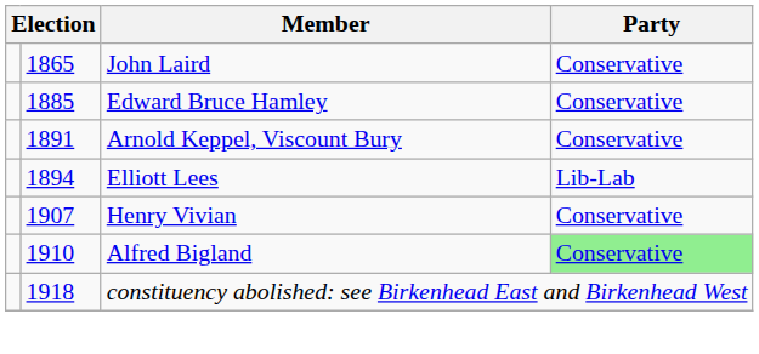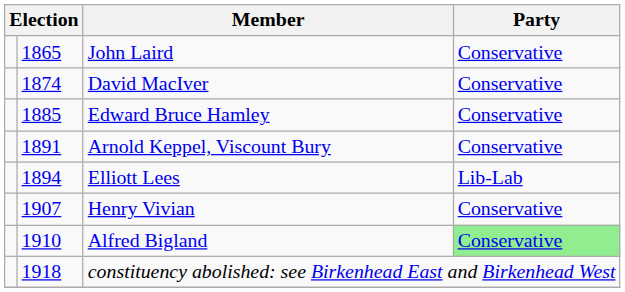+ row: 1874 | David MacIver | Conservative
